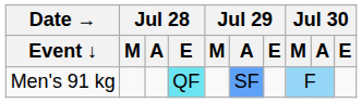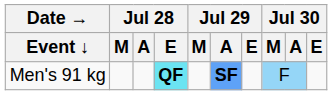Men's 91 kg | Jul 28 / E: normal -> bold
Men's 91 kg | Jul 29 / A: normal -> bold
